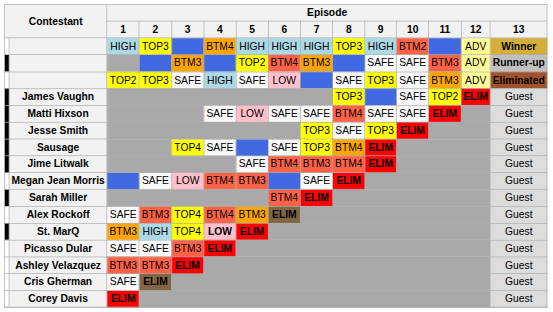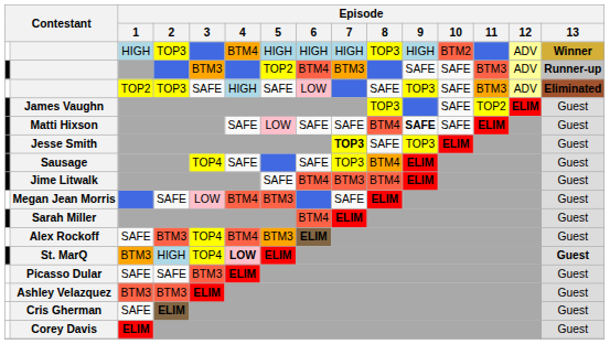Matti Hixson | Episode / 9: normal -> bold
Jesse Smith | Episode / 7: normal -> bold
St. MarQ | Episode / 13: normal -> bold
